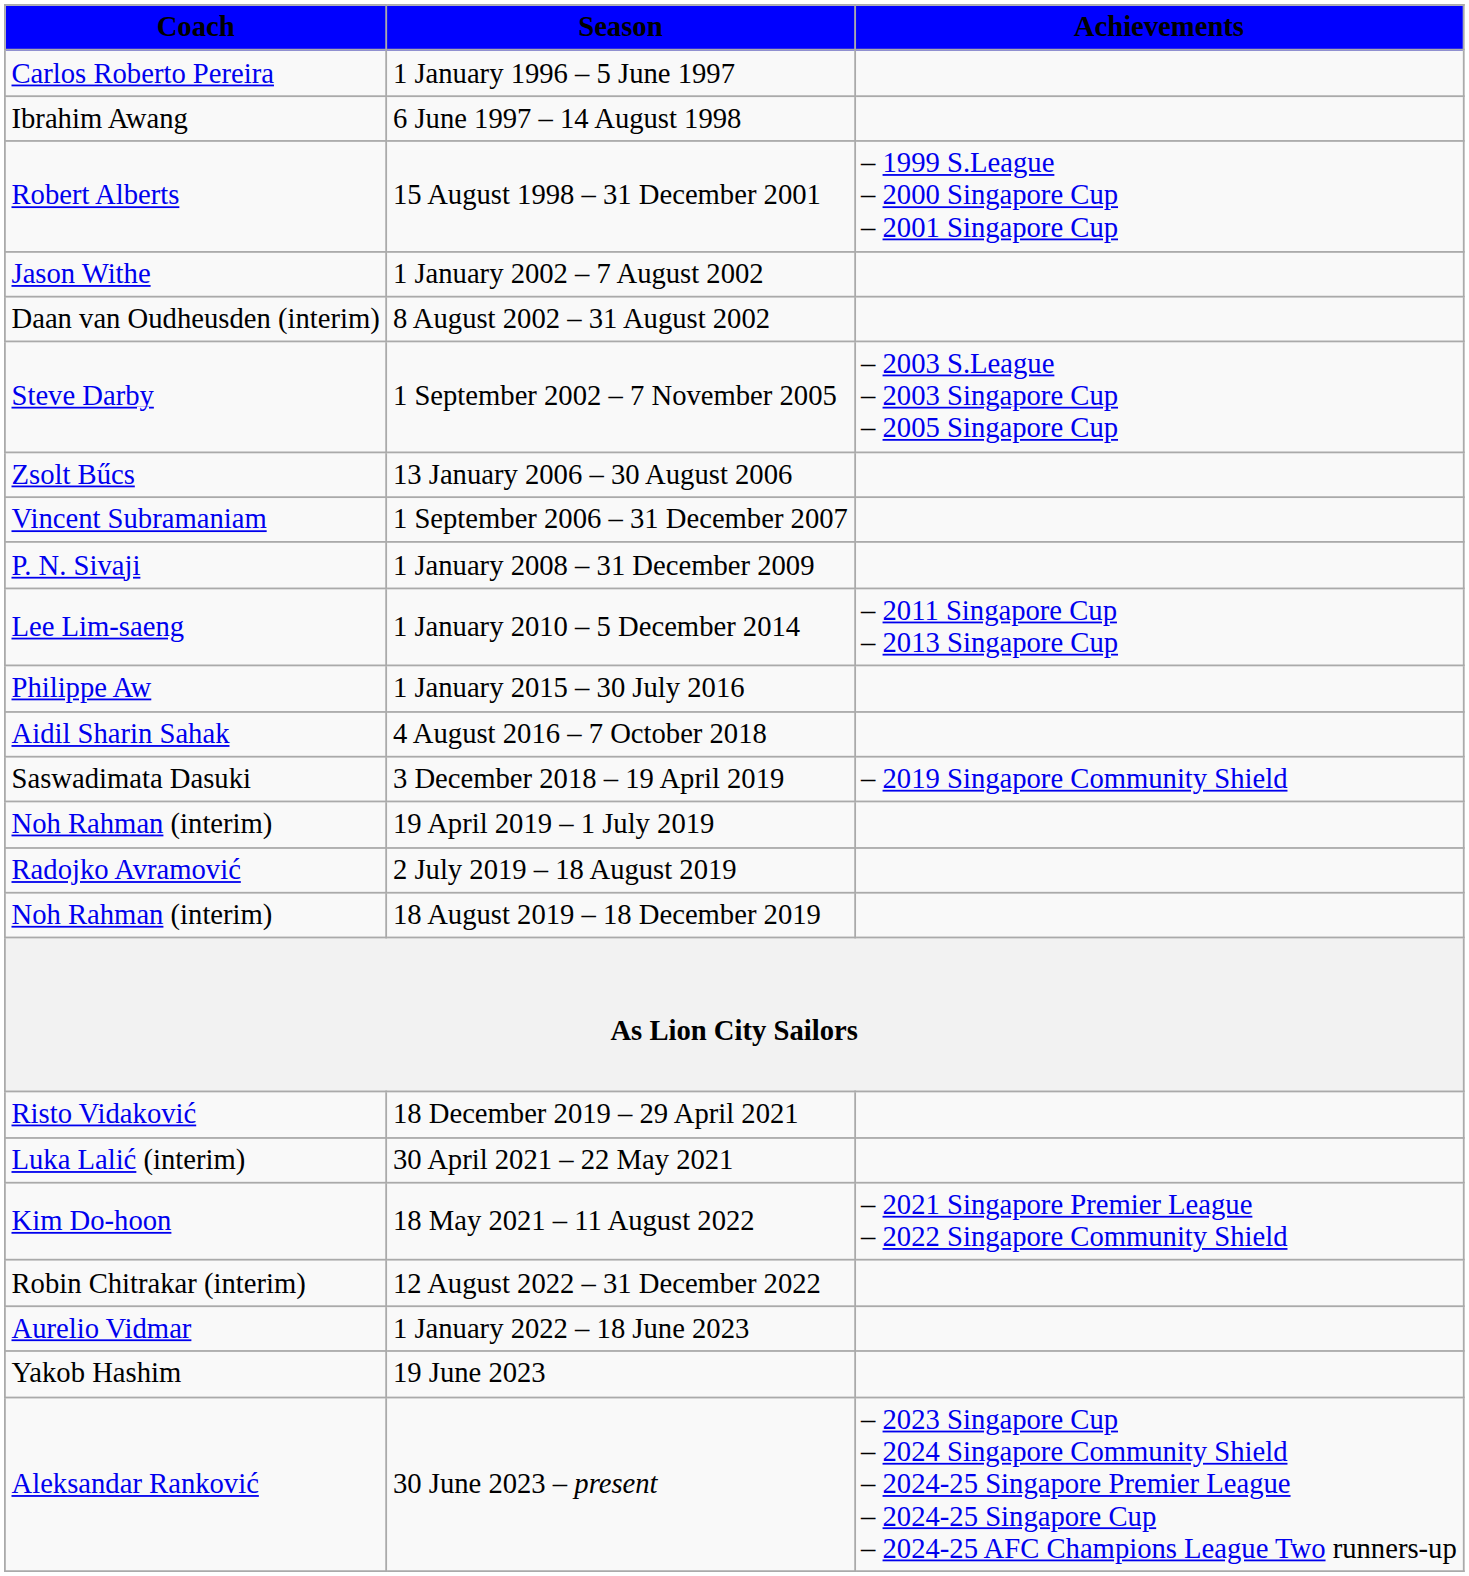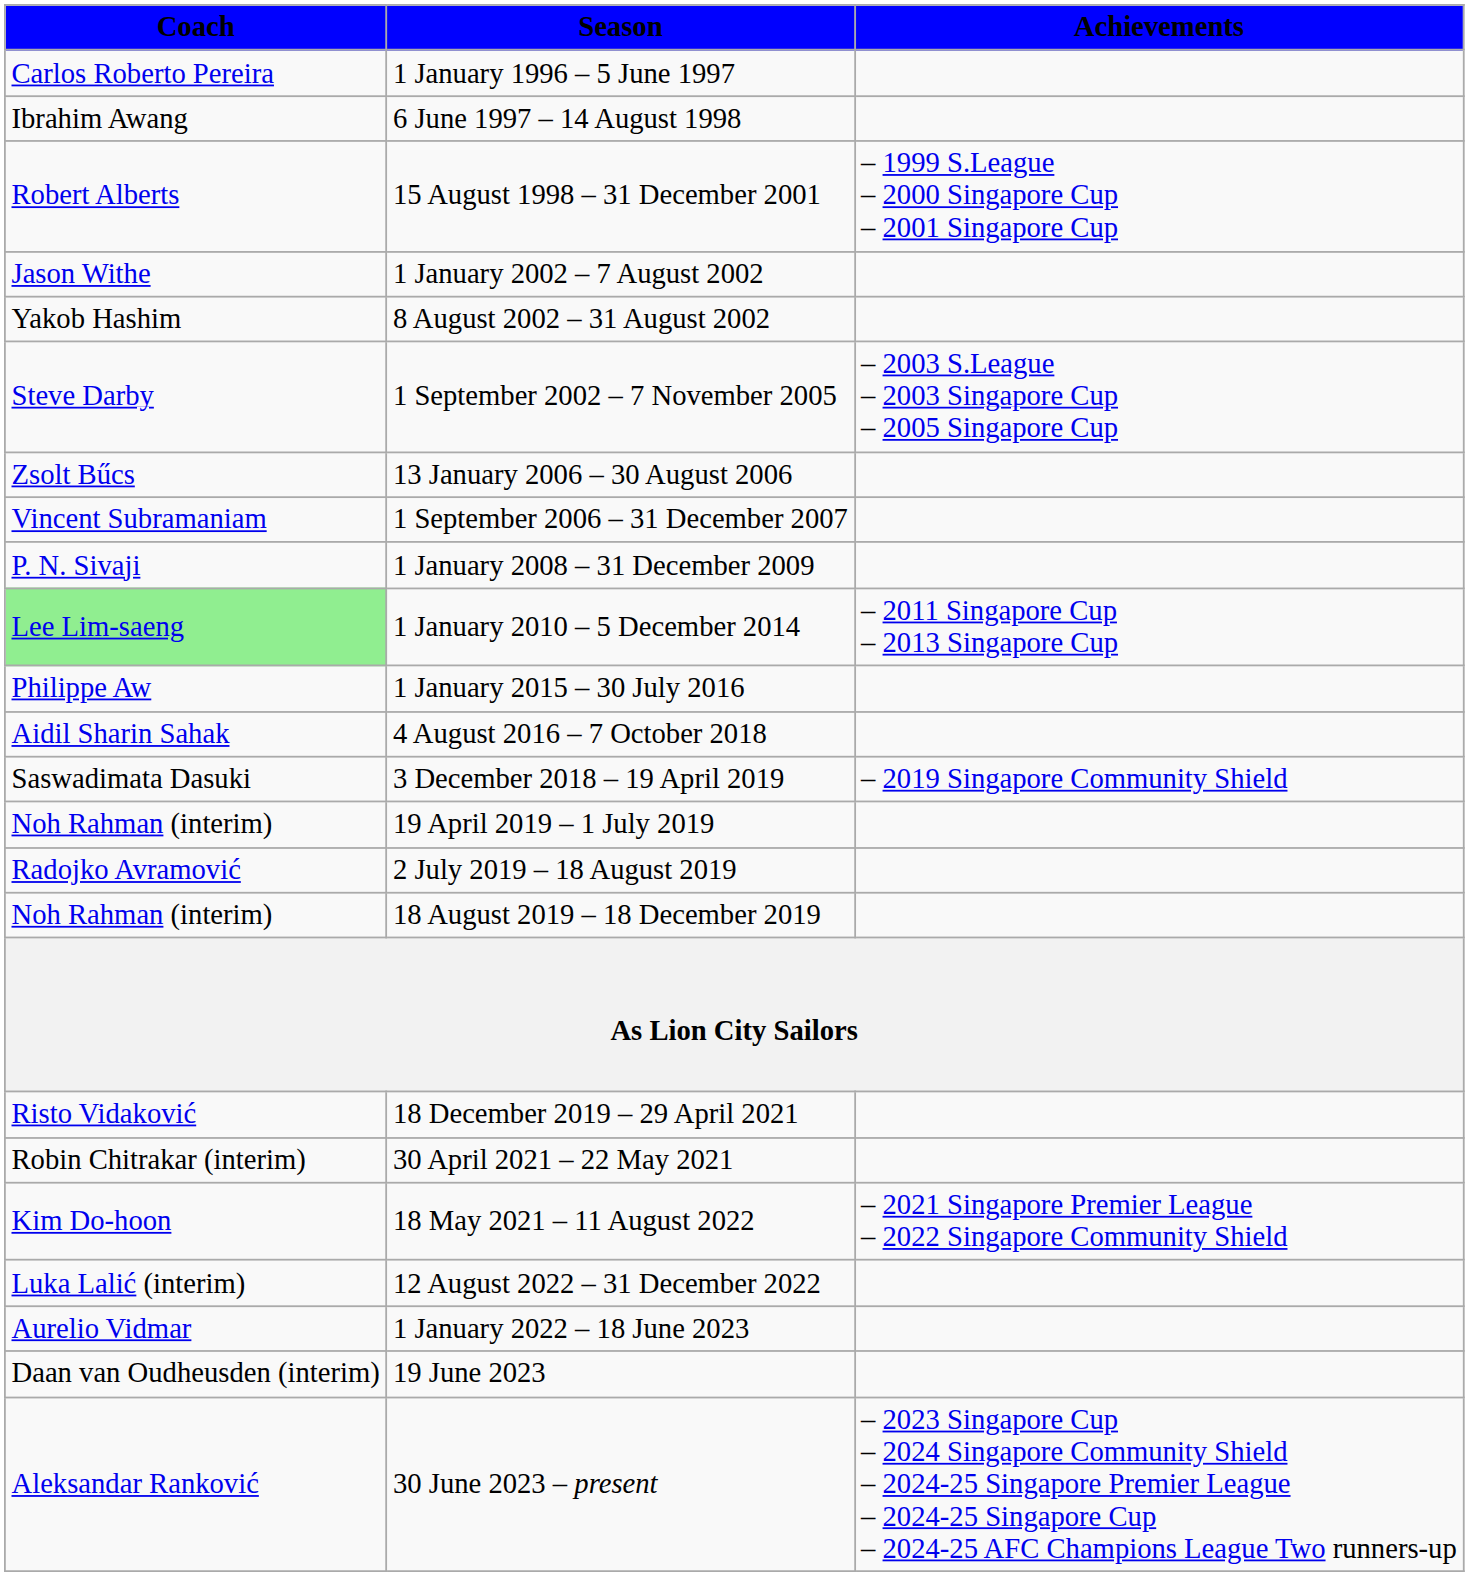8 August 2002 – 31 August 2002 | Coach: Daan van Oudheusden (interim) -> Yakob Hashim
1 January 2010 – 5 December 2014 | Coach: no background -> lightgreen background
30 April 2021 – 22 May 2021 | Coach: Luka Lalić (interim) -> Robin Chitrakar (interim)
12 August 2022 – 31 December 2022 | Coach: Robin Chitrakar (interim) -> Luka Lalić (interim)
19 June 2023 | Coach: Yakob Hashim -> Daan van Oudheusden (interim)
